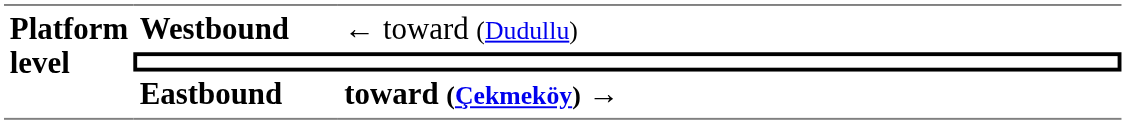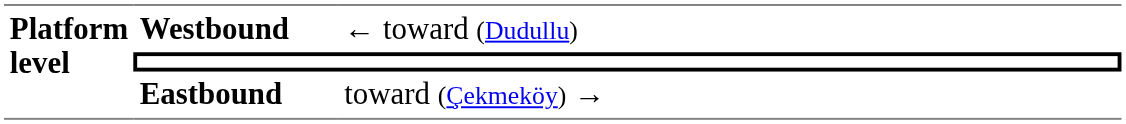Eastbound | column 3: bold -> normal
